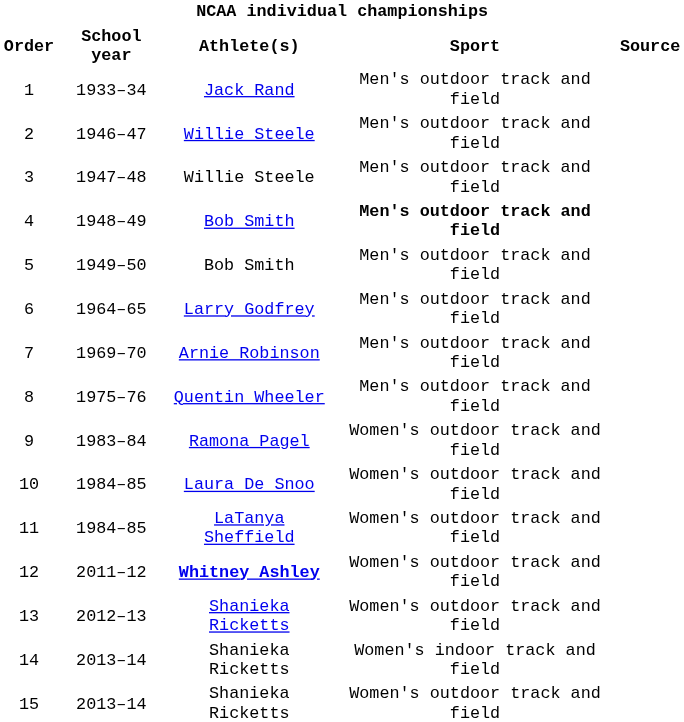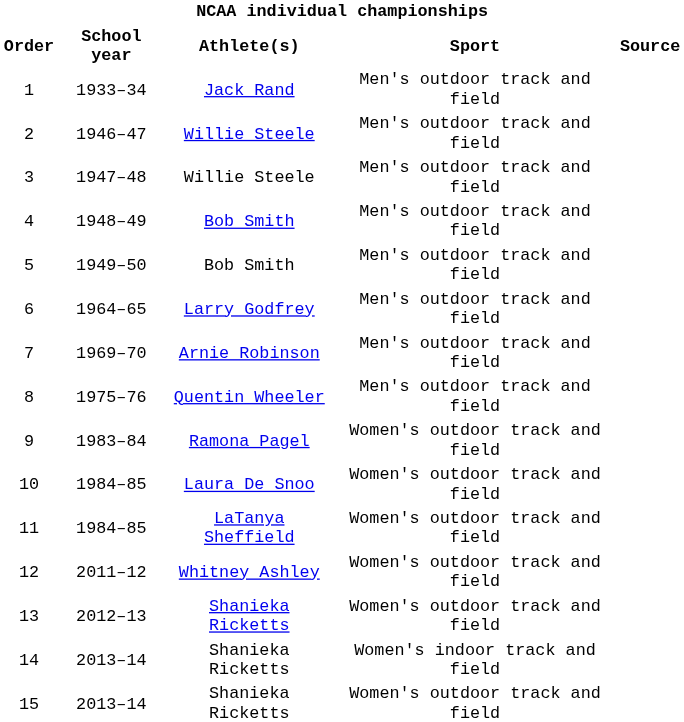4 | Sport: bold -> normal
12 | Athlete(s): bold -> normal
